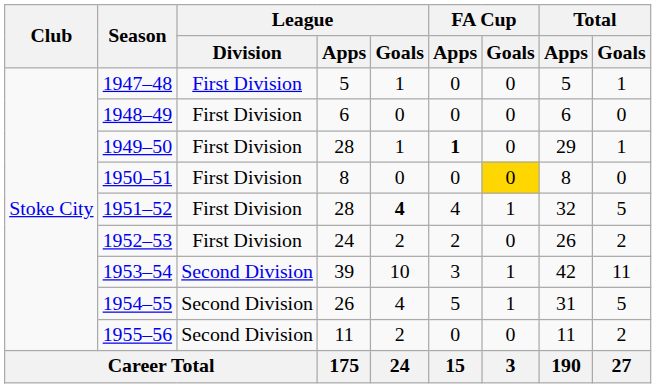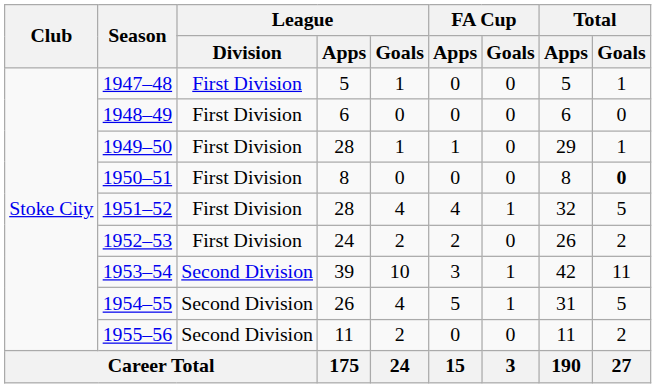1949–50 | FA Cup / Apps: bold -> normal
1950–51 | FA Cup / Goals: gold background -> no background
1950–51 | Total / Goals: normal -> bold
1951–52 | League / Goals: bold -> normal
